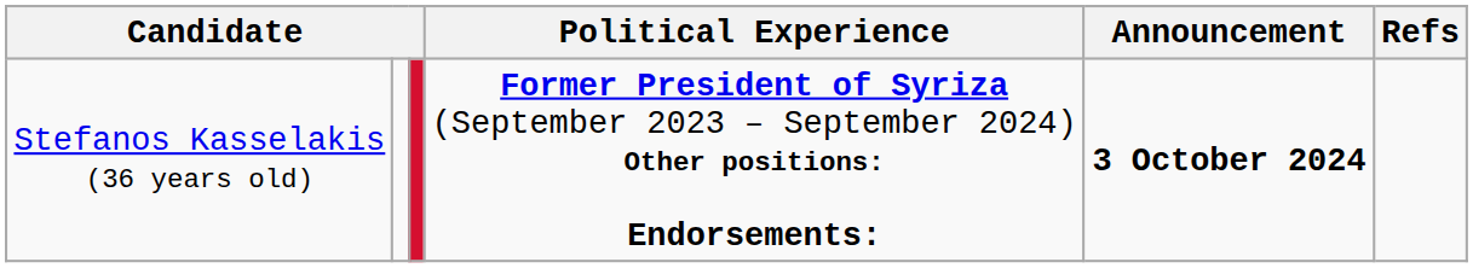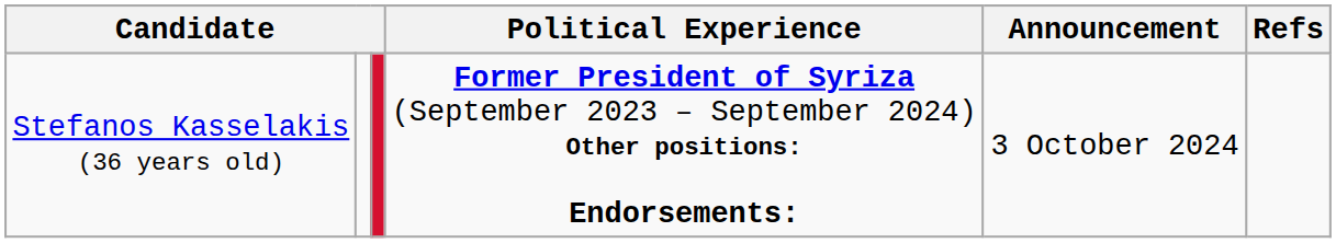Stefanos Kasselakis (36 years old) | Announcement: bold -> normal
